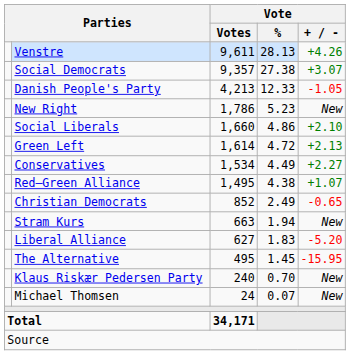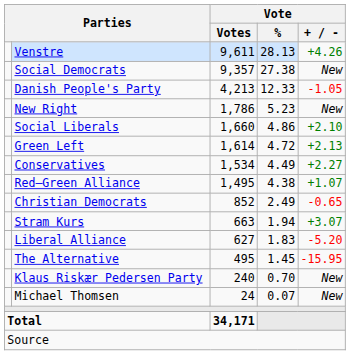Social Democrats | Vote / + / -: +3.07 -> New
Stram Kurs | Vote / + / -: New -> +3.07
